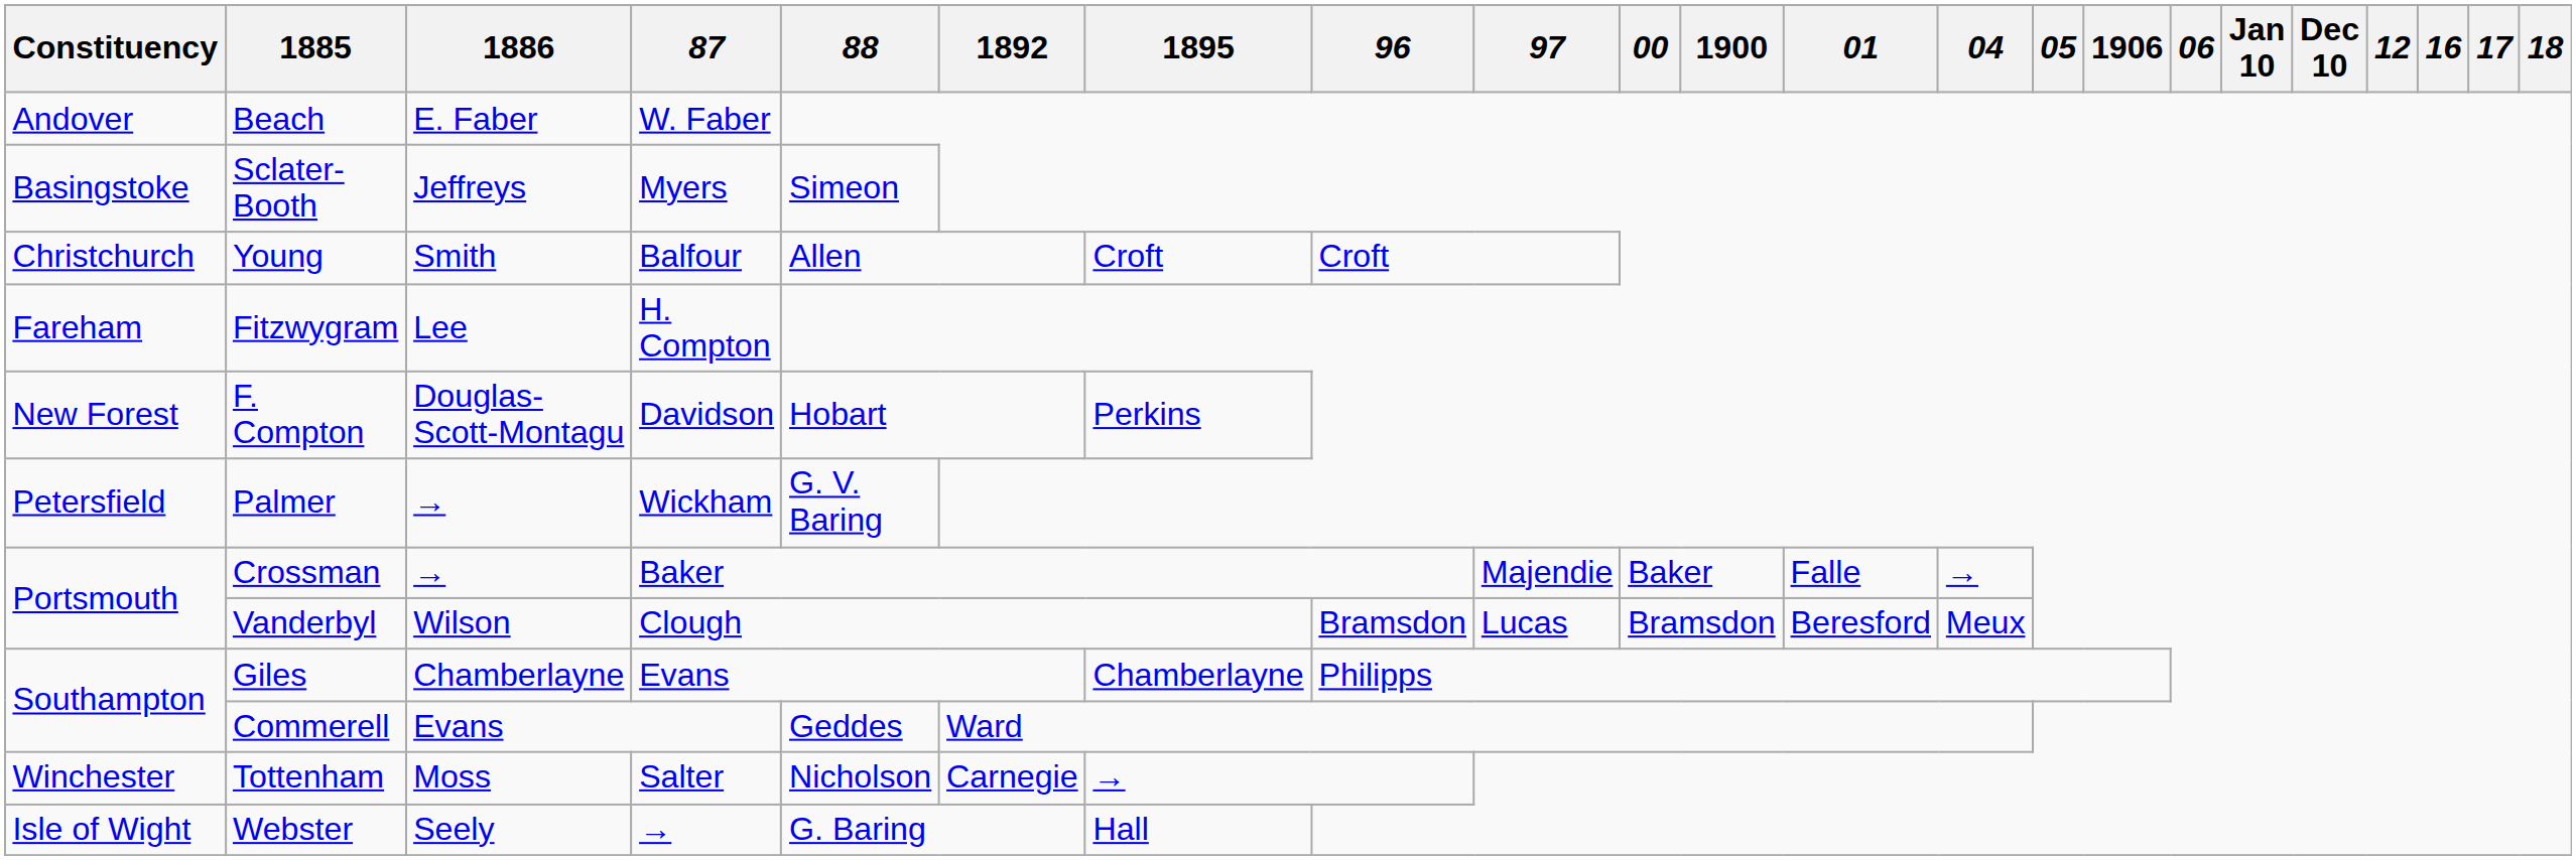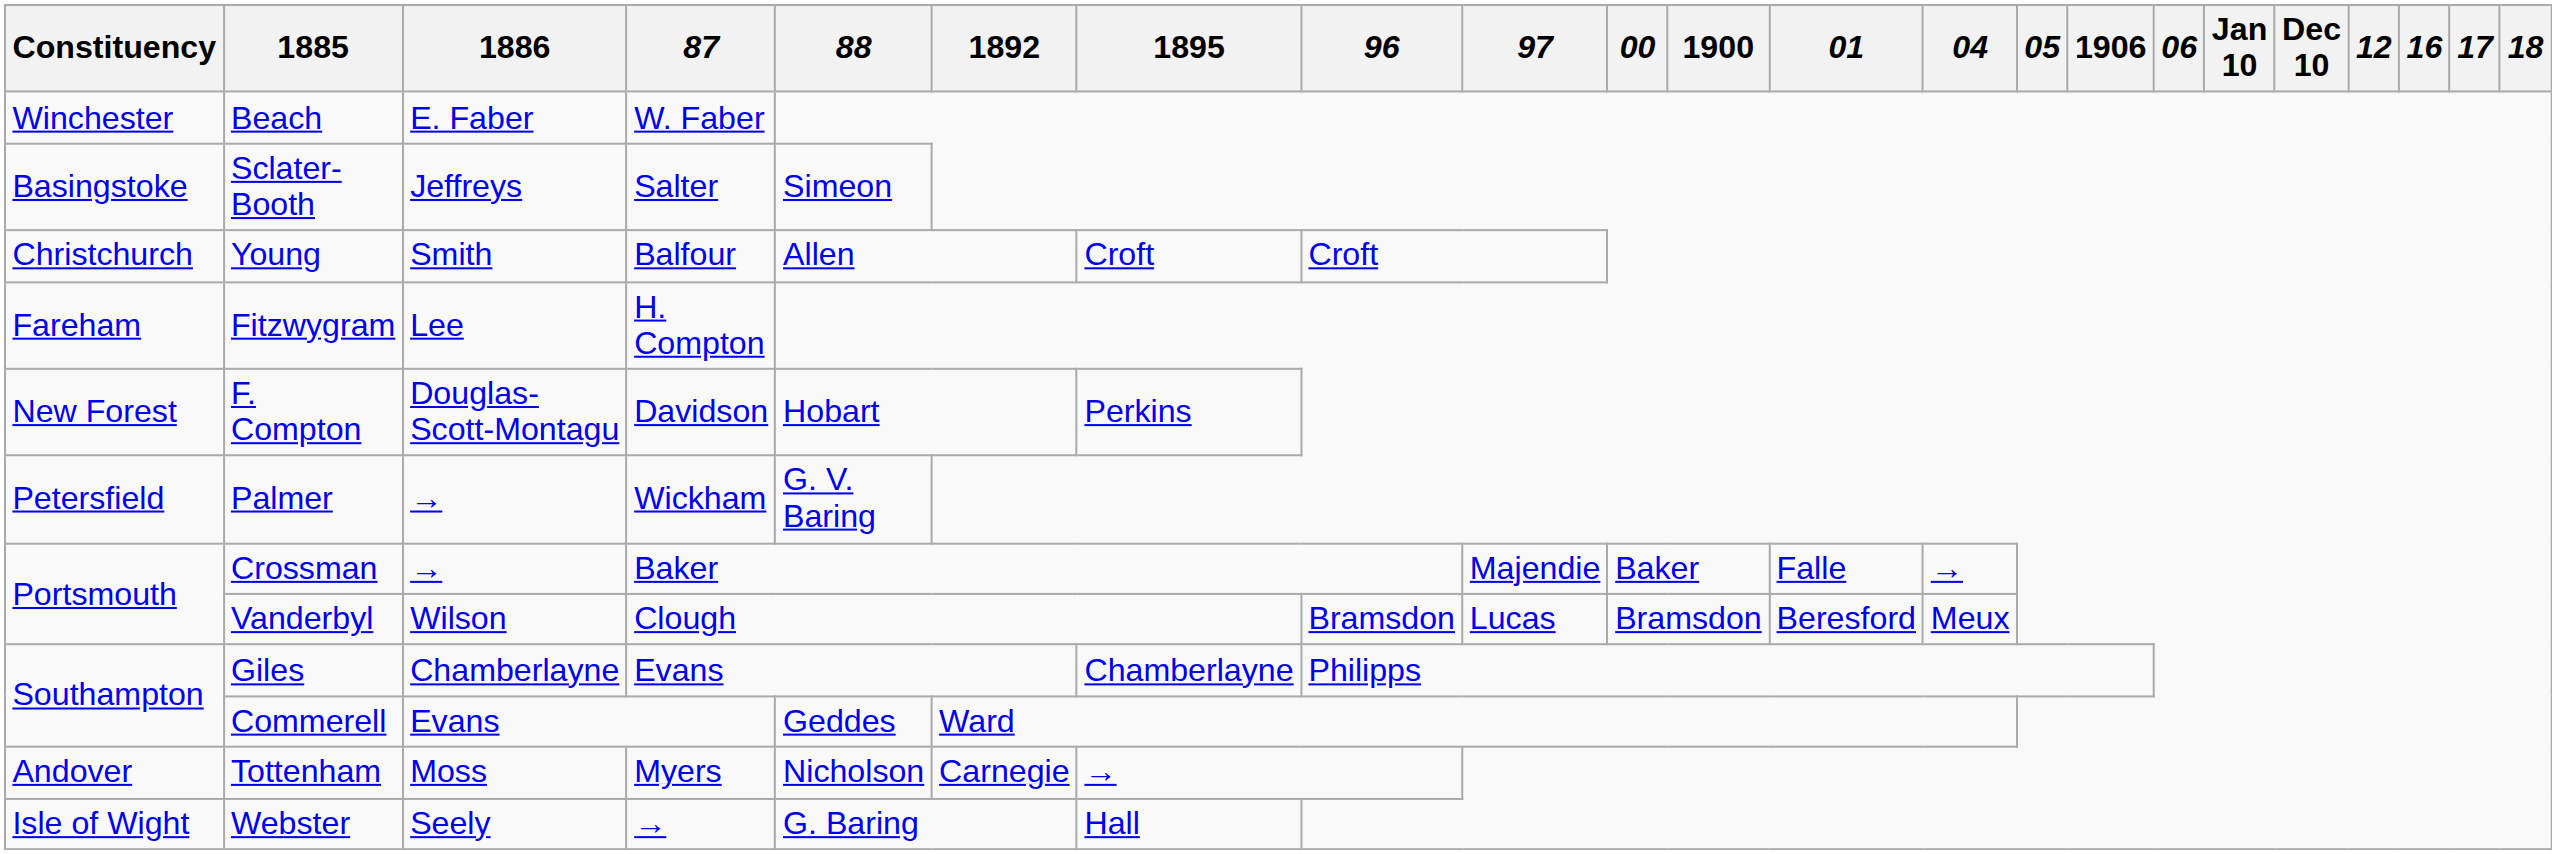Beach | Constituency: Andover -> Winchester
Sclater-Booth | 87: Myers -> Salter
Tottenham | Constituency: Winchester -> Andover
Tottenham | 87: Salter -> Myers
